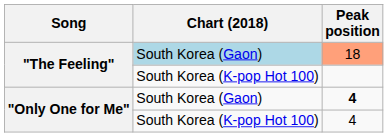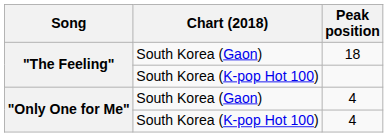18 | Chart (2018): lightblue background -> no background
18 | Peak position: lightsalmon background -> no background
South Korea (Gaon) / 4 | Peak position: bold -> normal
